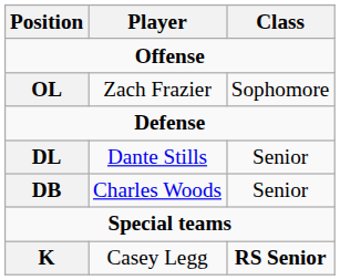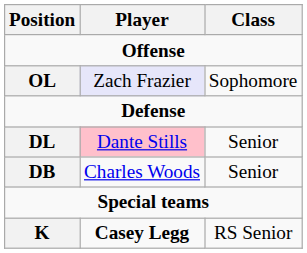OL | Player: no background -> lavender background
DL | Player: no background -> pink background
K | Player: normal -> bold
K | Class: bold -> normal
